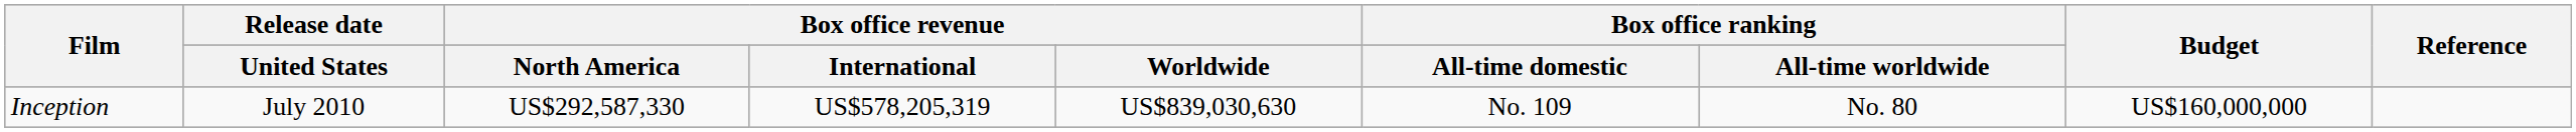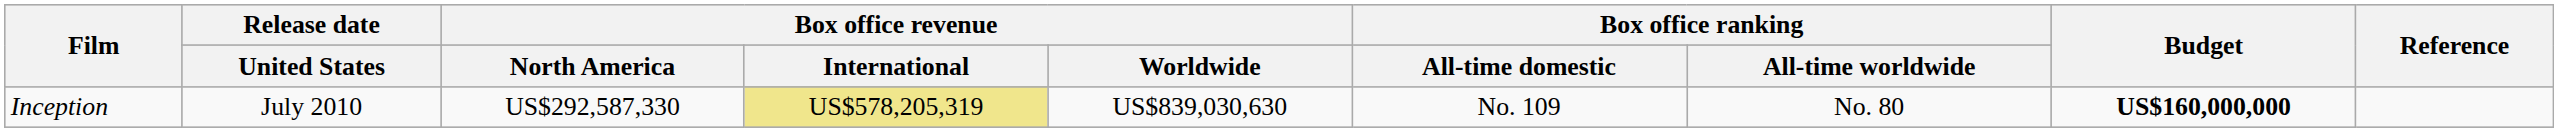Inception | Box office revenue / International: no background -> khaki background
Inception | Budget: normal -> bold
